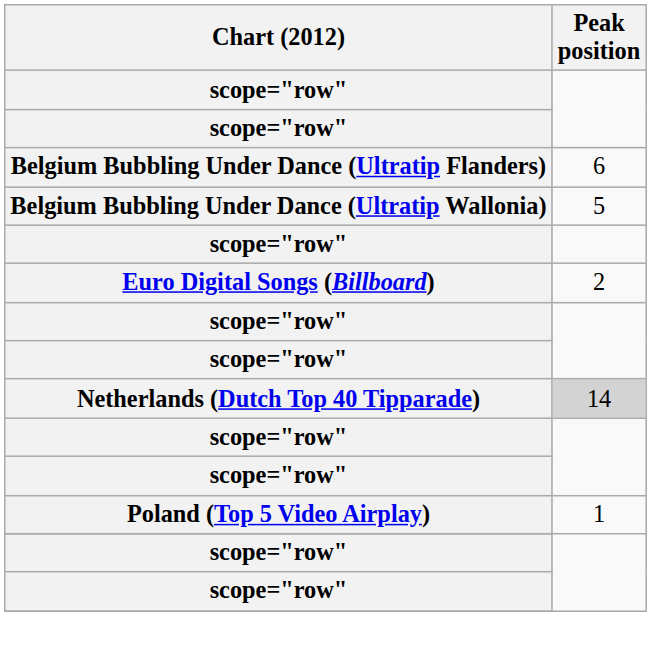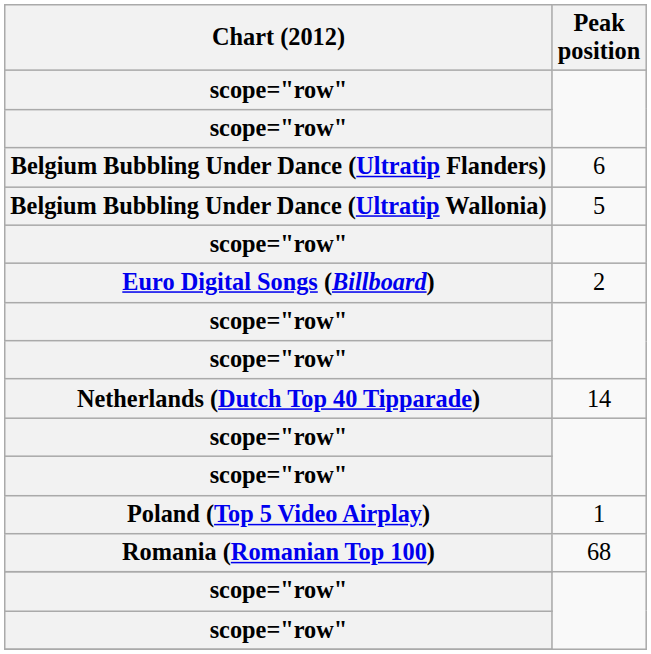Netherlands (Dutch Top 40 Tipparade) | Peak position: lightgrey background -> no background
+ row: Romania (Romanian Top 100) | 68
